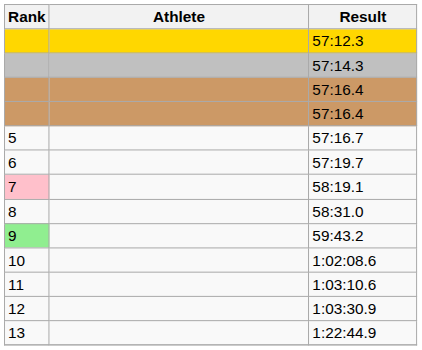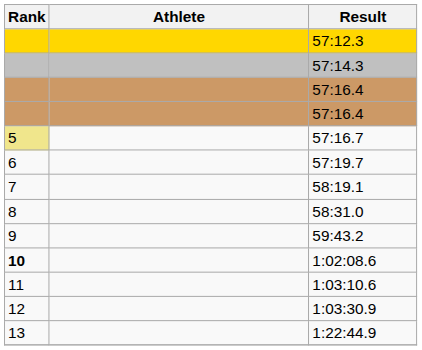57:16.7 | Rank: no background -> khaki background
58:19.1 | Rank: pink background -> no background
59:43.2 | Rank: lightgreen background -> no background
1:02:08.6 | Rank: normal -> bold
